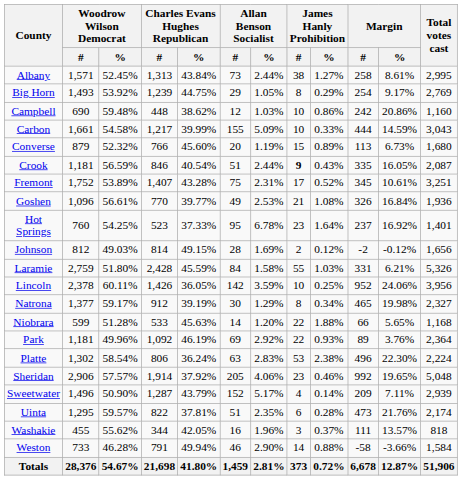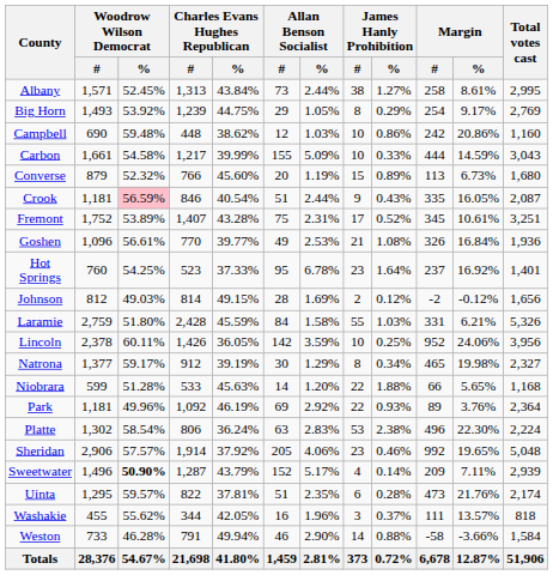Crook | Woodrow Wilson Democrat / %: no background -> pink background
Crook | James Hanly Prohibition / #: bold -> normal
Sweetwater | Woodrow Wilson Democrat / %: normal -> bold
